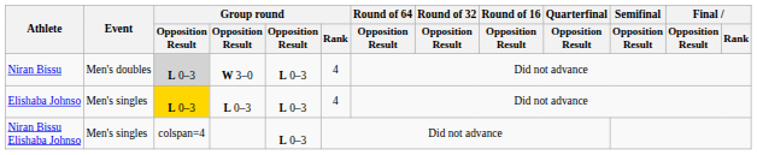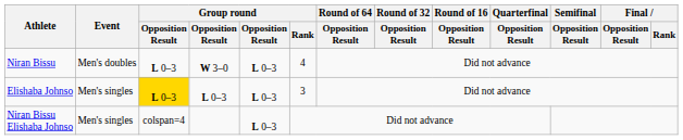Niran Bissu | column 3: lightgrey background -> no background
Elishaba Johnso | Group round / Rank: 4 -> 3
